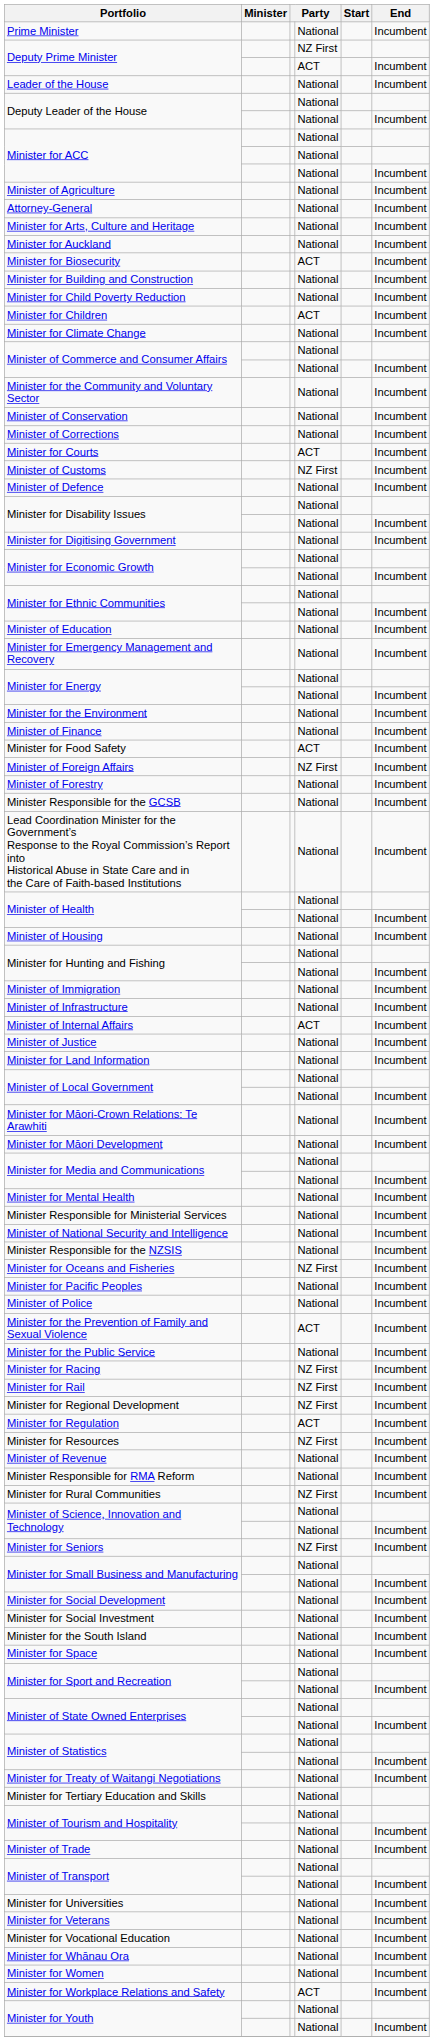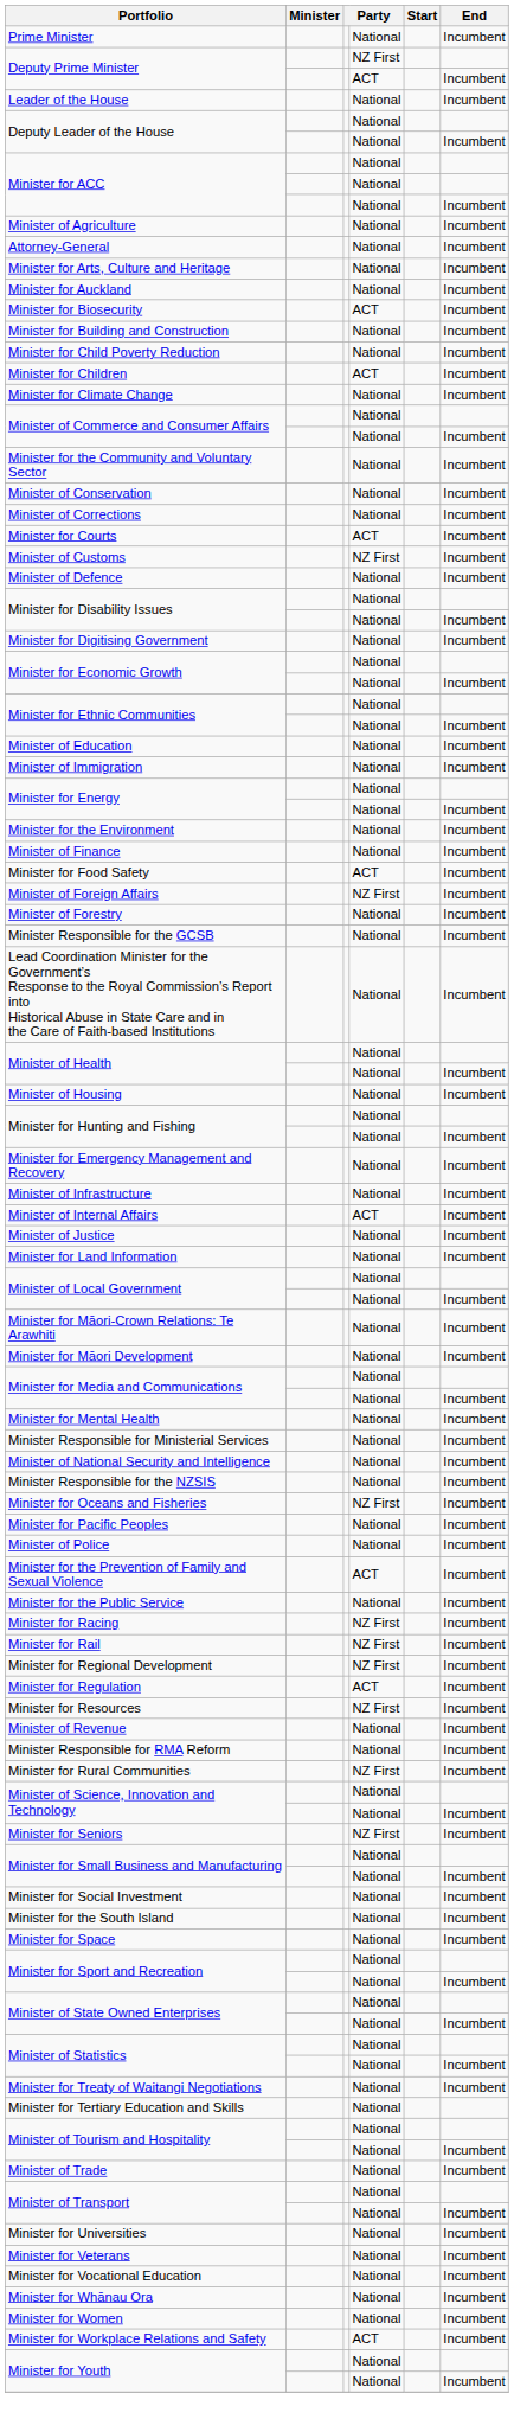rows swapped: Minister for Emergency Management and Recovery <-> Minister of Immigration
- row: Minister for Social Development | National | Incumbent
